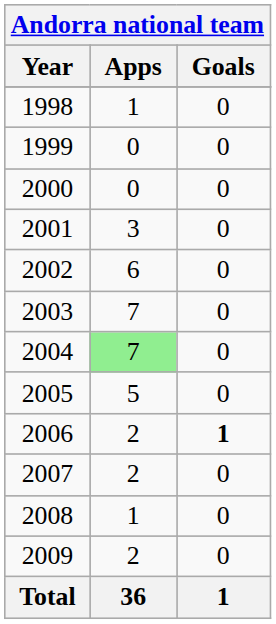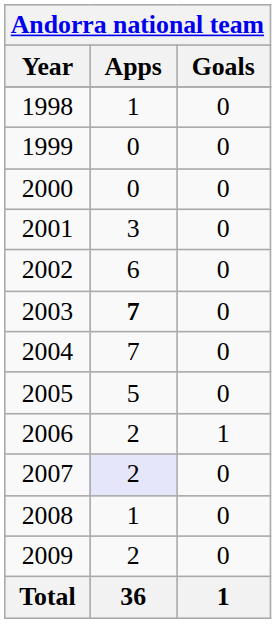2003 | Apps: normal -> bold
2004 | Apps: lightgreen background -> no background
2006 | Goals: bold -> normal
2007 | Apps: no background -> lavender background
